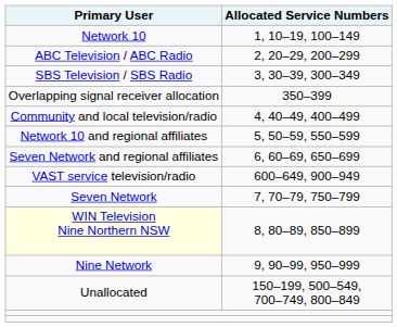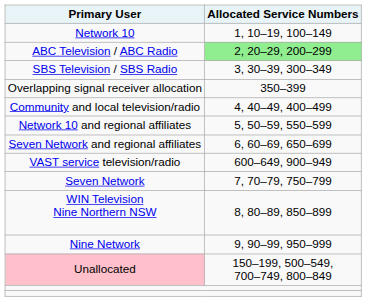ABC Television / ABC Radio | Allocated Service Numbers: no background -> lightgreen background
WIN Television Nine Northern NSW | Primary User: lightyellow background -> no background
Unallocated | Primary User: no background -> pink background
